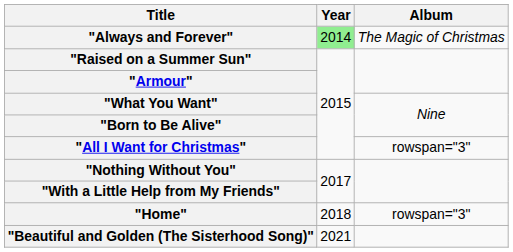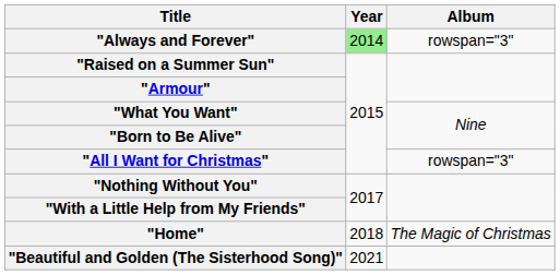"Always and Forever" | Album: The Magic of Christmas -> rowspan="3"
"Home" | Album: rowspan="3" -> The Magic of Christmas
